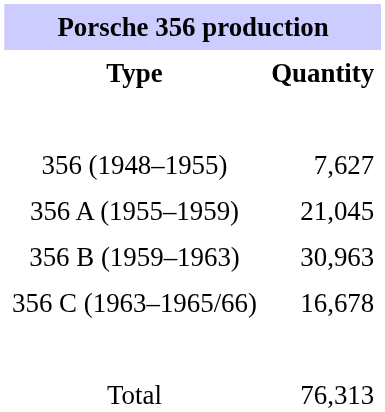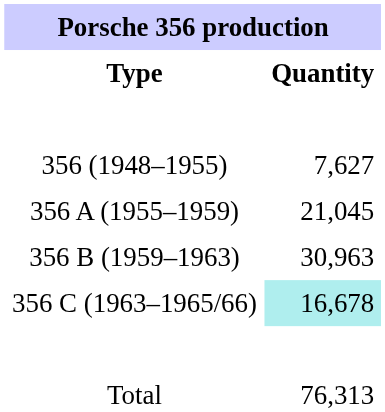row 6 | Quantity: no background -> paleturquoise background
